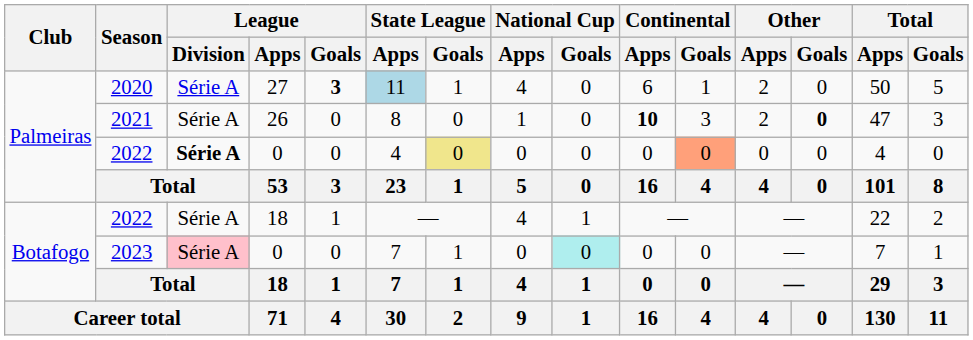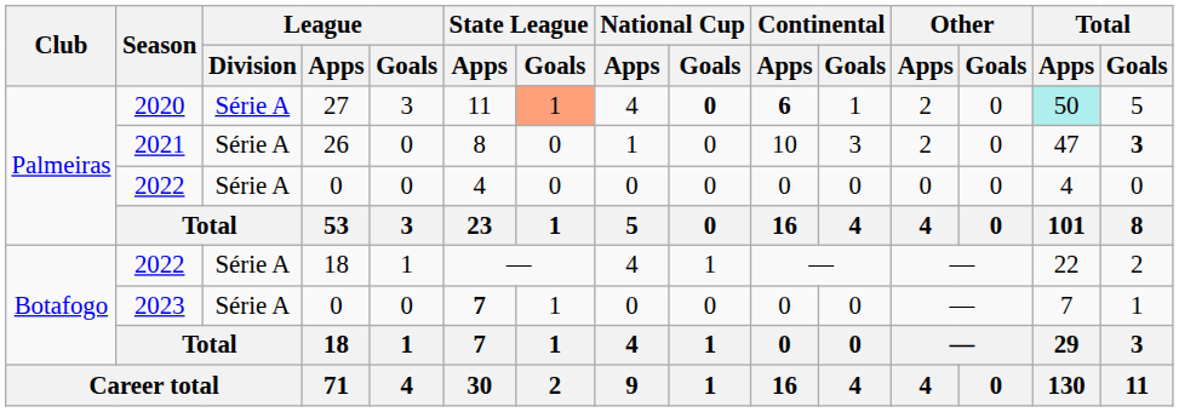2020 | League / Goals: bold -> normal
2020 | State League / Apps: lightblue background -> no background
2020 | State League / Goals: no background -> lightsalmon background
2020 | National Cup / Goals: normal -> bold
2020 | Continental / Apps: normal -> bold
2020 | Total / Apps: no background -> paleturquoise background
2021 | Continental / Apps: bold -> normal
2021 | Other / Goals: bold -> normal
2021 | Total / Goals: normal -> bold
2022 / 0 | League / Division: bold -> normal
2022 / 0 | State League / Goals: khaki background -> no background
2022 / 0 | Continental / Goals: lightsalmon background -> no background
2023 | League / Division: pink background -> no background
2023 | State League / Apps: normal -> bold
2023 | National Cup / Goals: paleturquoise background -> no background
